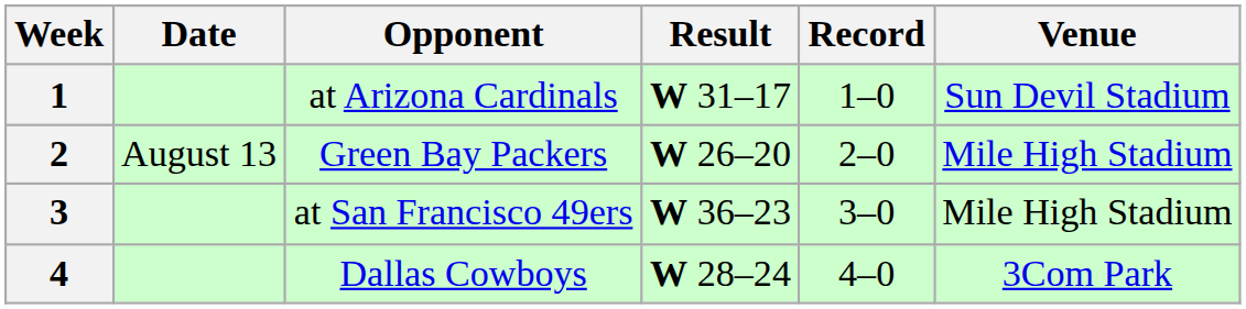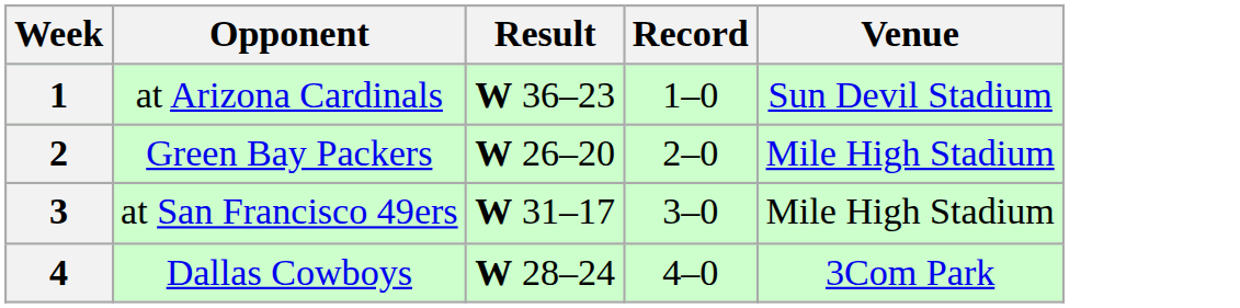- column: Date | August 13
1 | Result: W 31–17 -> W 36–23
3 | Result: W 36–23 -> W 31–17
